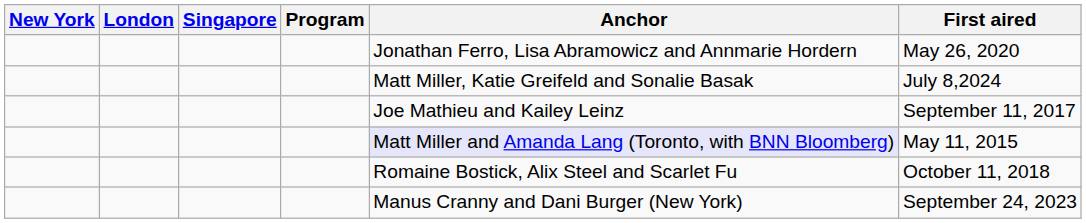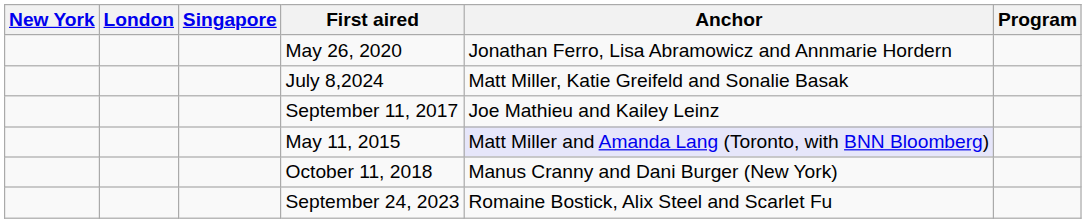columns swapped: Program <-> First aired
row 6 | Anchor: Romaine Bostick, Alix Steel and Scarlet Fu -> Manus Cranny and Dani Burger (New York)
row 7 | Anchor: Manus Cranny and Dani Burger (New York) -> Romaine Bostick, Alix Steel and Scarlet Fu
